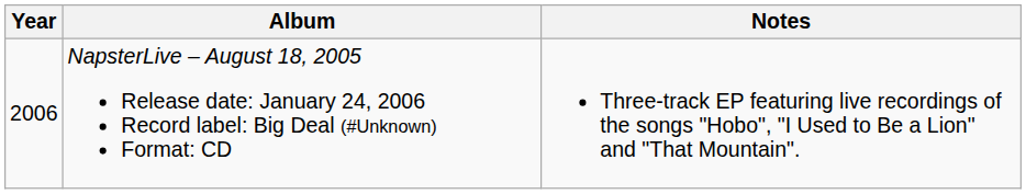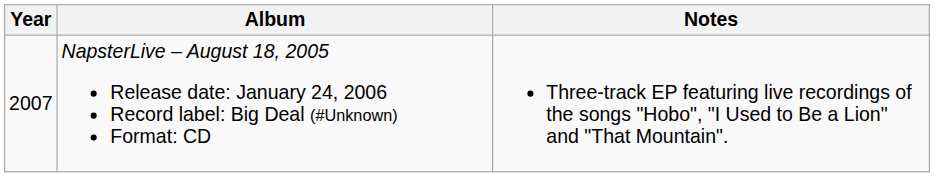row 2 | Year: 2006 -> 2007
